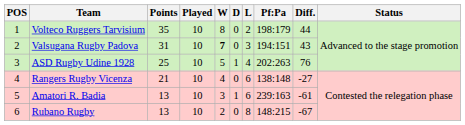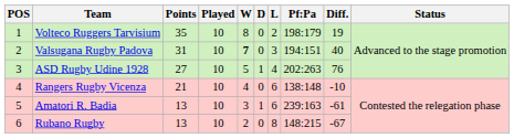Volteco Ruggers Tarvisium | Diff.: 44 -> 19
Valsugana Rugby Padova | Diff.: 43 -> 40
ASD Rugby Udine 1928 | Points: 25 -> 27
Rangers Rugby Vicenza | Diff.: -27 -> -10
